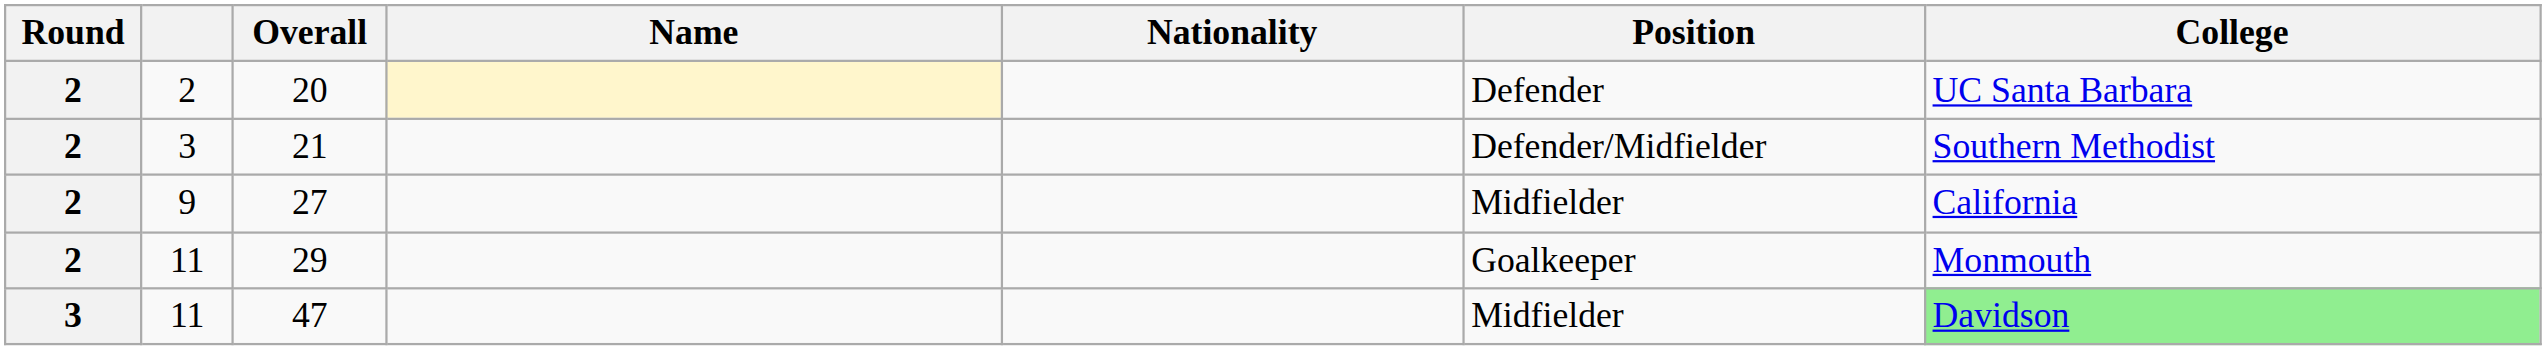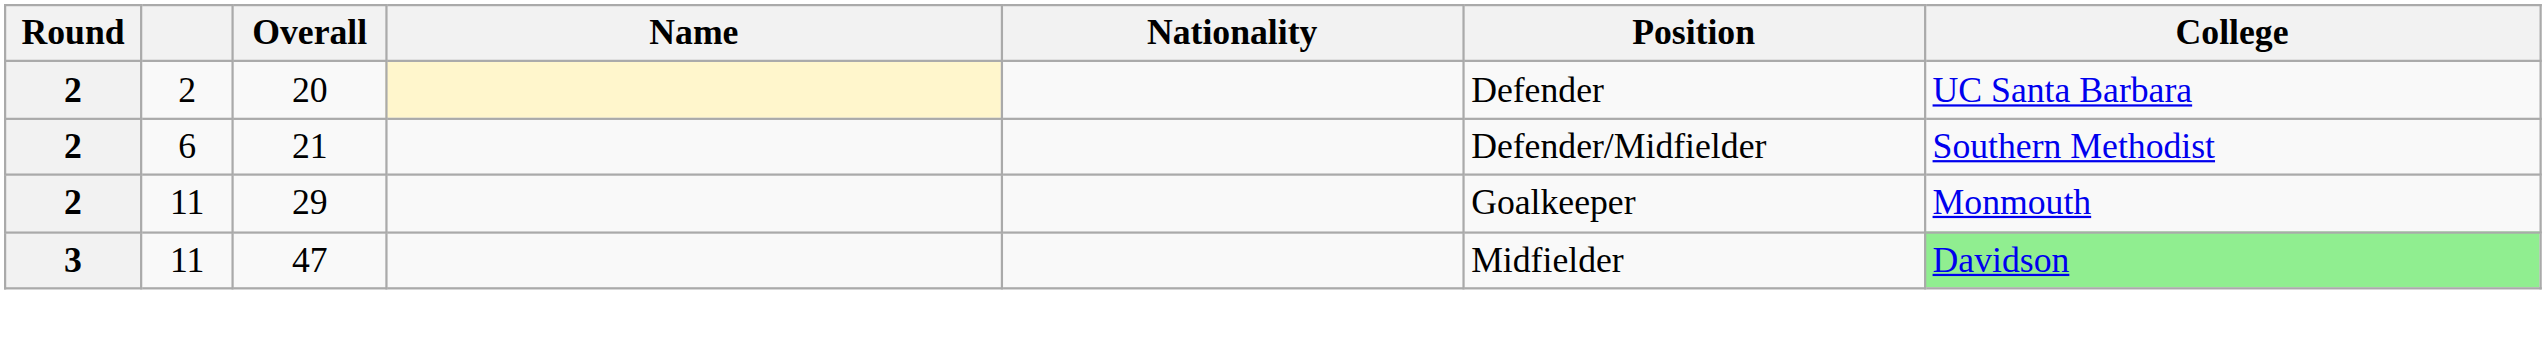21 | column 2: 3 -> 6
- row: 2 | 9 | 27 | Midfielder | California
